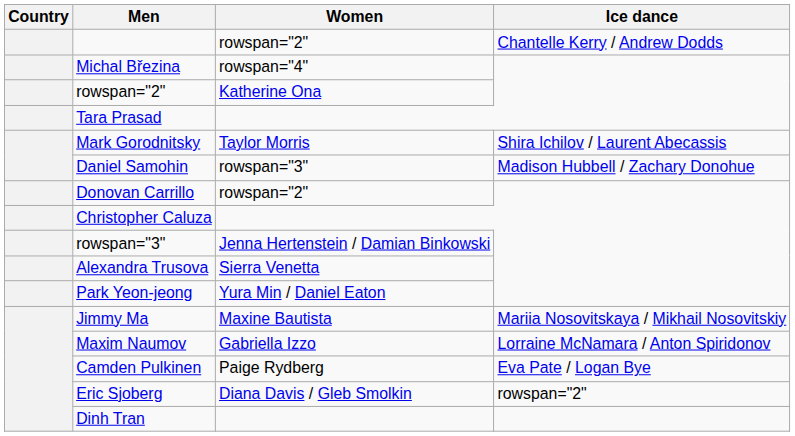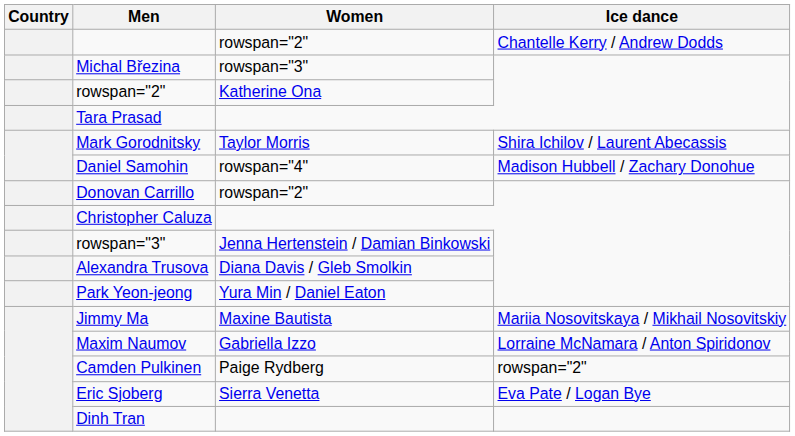Michal Březina | Women: rowspan="4" -> rowspan="3"
Daniel Samohin | Women: rowspan="3" -> rowspan="4"
Alexandra Trusova | Women: Sierra Venetta -> Diana Davis / Gleb Smolkin
Camden Pulkinen | Ice dance: Eva Pate / Logan Bye -> rowspan="2"
Eric Sjoberg | Women: Diana Davis / Gleb Smolkin -> Sierra Venetta
Eric Sjoberg | Ice dance: rowspan="2" -> Eva Pate / Logan Bye
